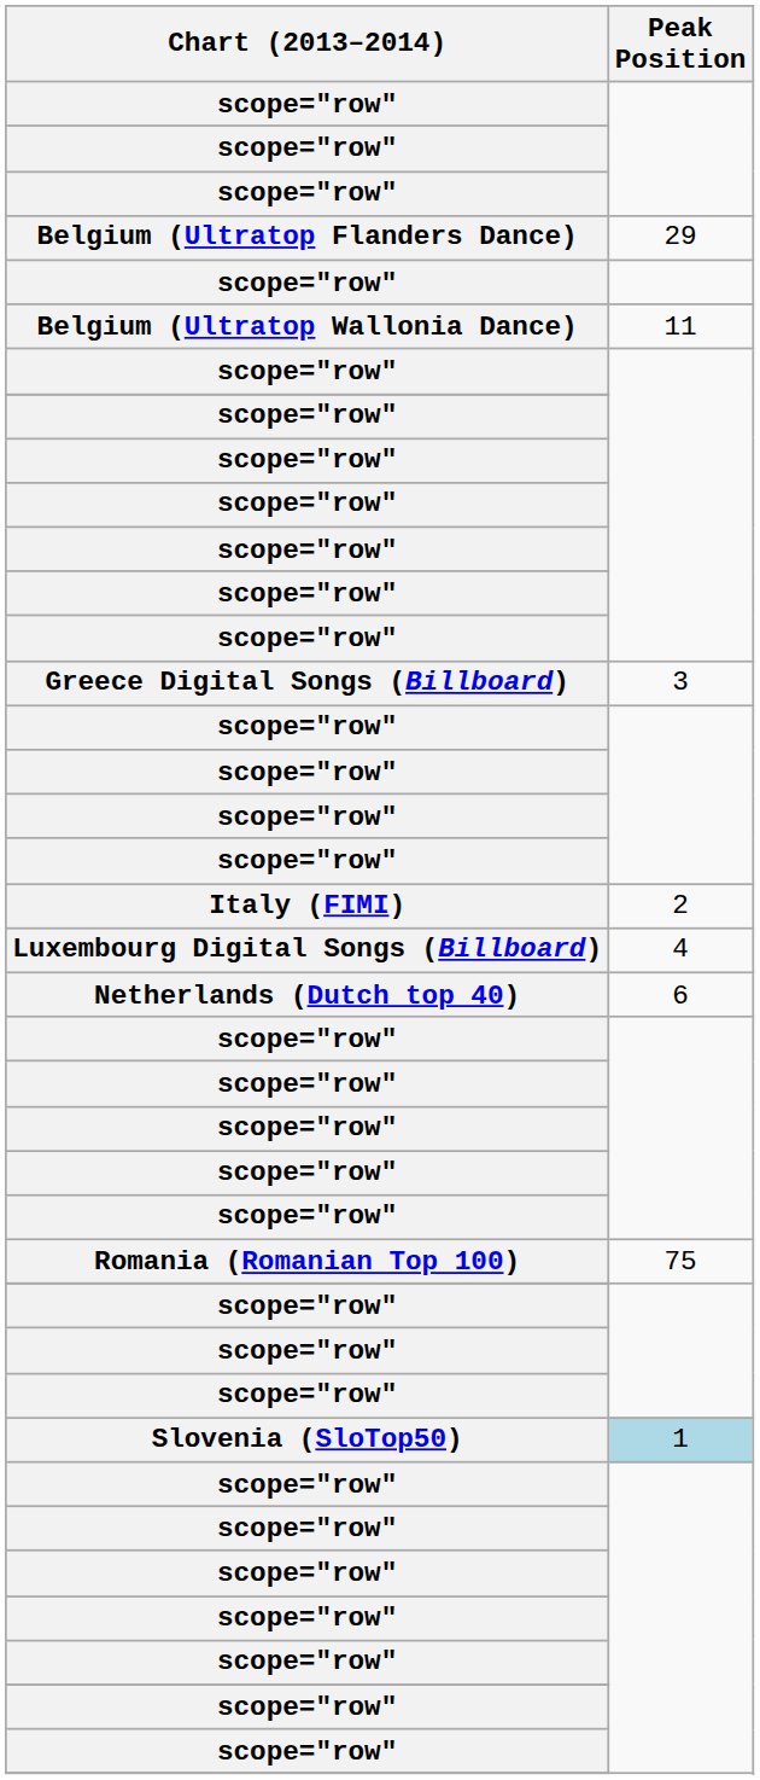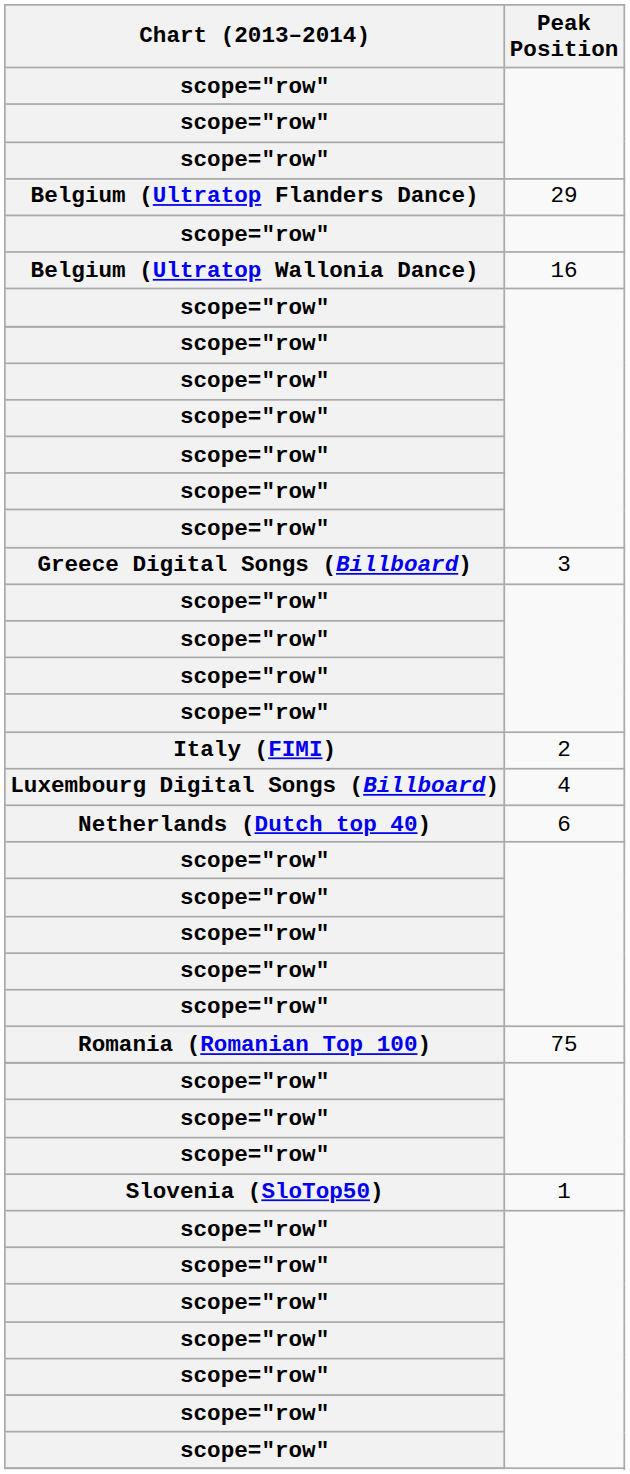Belgium (Ultratop Wallonia Dance) | Peak Position: 11 -> 16
Slovenia (SloTop50) | Peak Position: lightblue background -> no background
